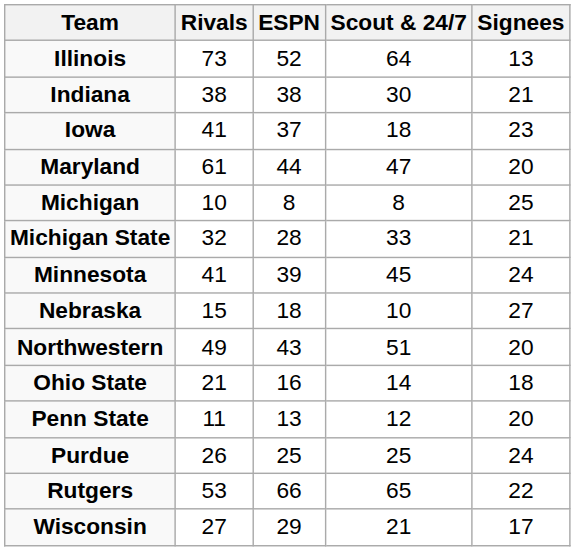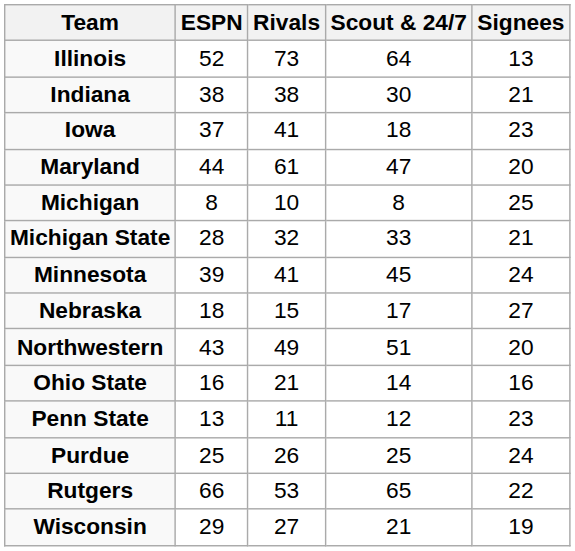columns swapped: ESPN <-> Rivals
Nebraska | Scout & 24/7: 10 -> 17
Ohio State | Signees: 18 -> 16
Penn State | Signees: 20 -> 23
Wisconsin | Signees: 17 -> 19
